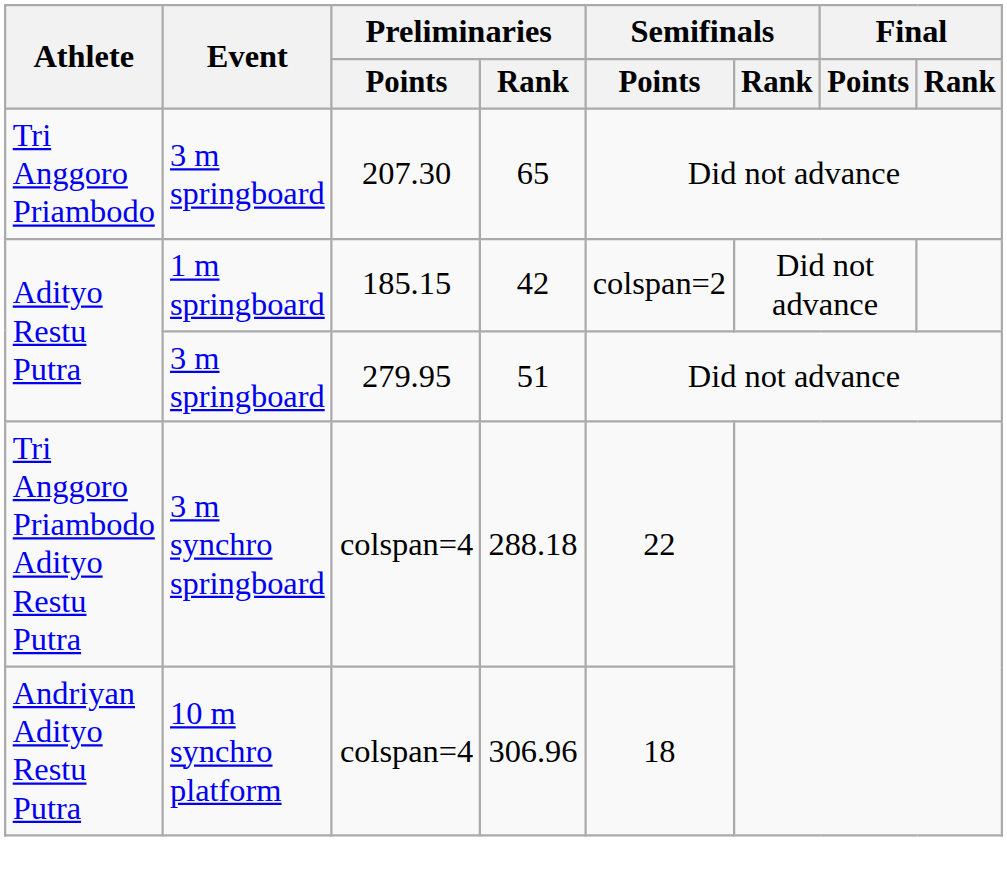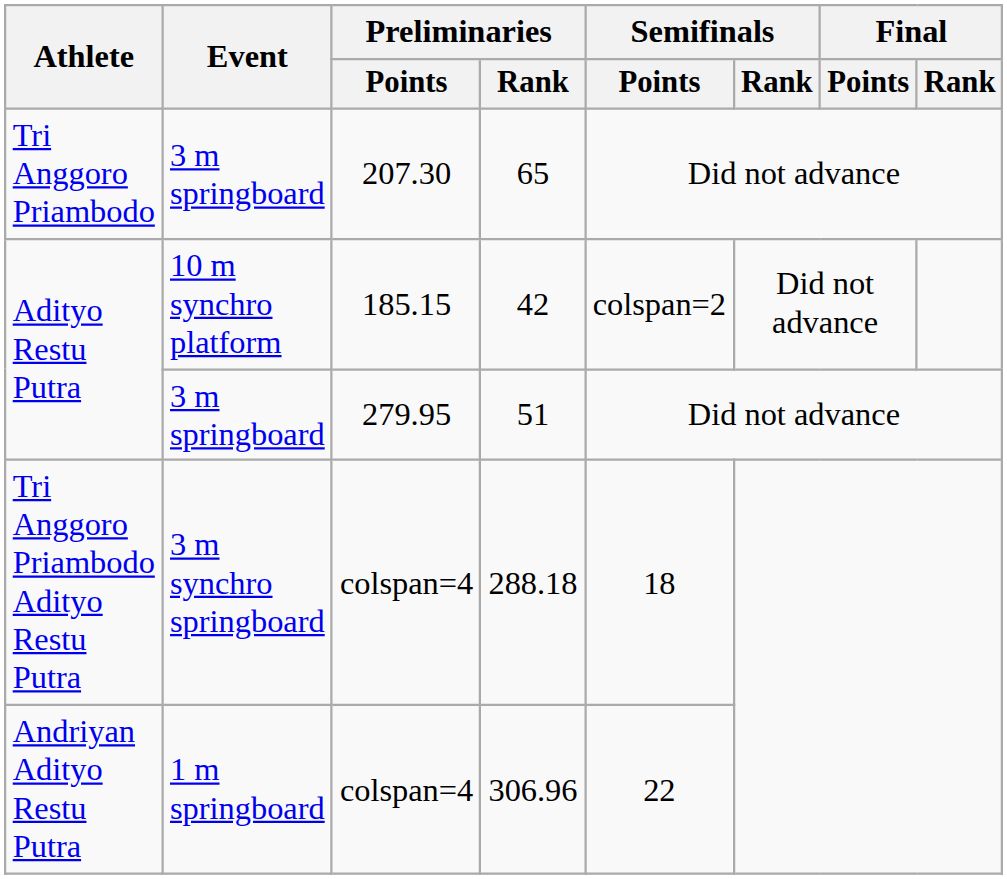42 | Event: 1 m springboard -> 10 m synchro platform
288.18 | Semifinals / Points: 22 -> 18
306.96 | Event: 10 m synchro platform -> 1 m springboard
306.96 | Semifinals / Points: 18 -> 22
